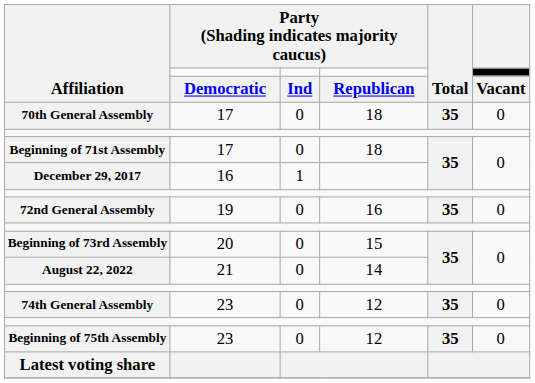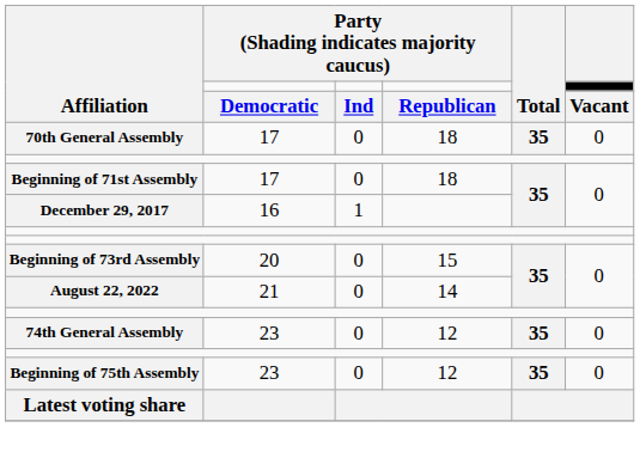- row: 72nd General Assembly | 19 | 0 | 16 | 35 | 0
